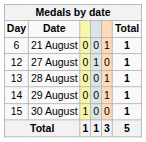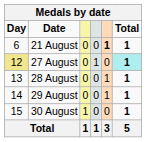21 August | column 5: normal -> bold
27 August | Day: no background -> khaki background
27 August | Total: no background -> paleturquoise background
